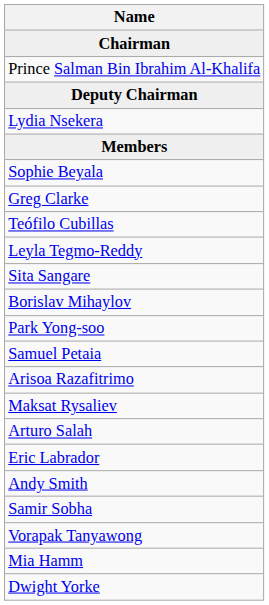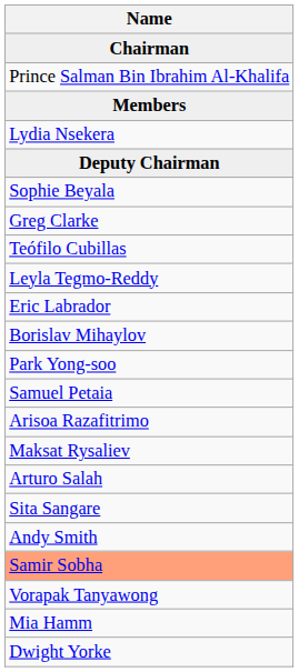row 4 | column 1: Deputy Chairman -> Members
row 6 | column 1: Members -> Deputy Chairman
row 11 | column 1: Sita Sangare -> Eric Labrador
row 18 | column 1: Eric Labrador -> Sita Sangare
row 20 | column 1: no background -> lightsalmon background
